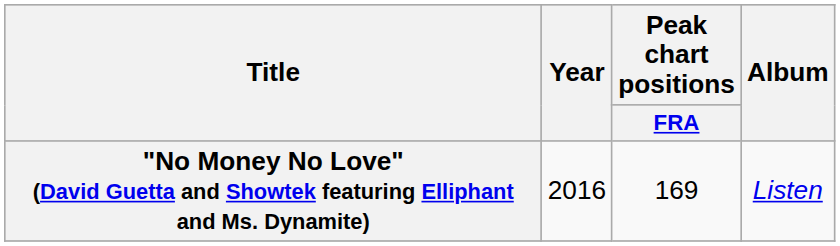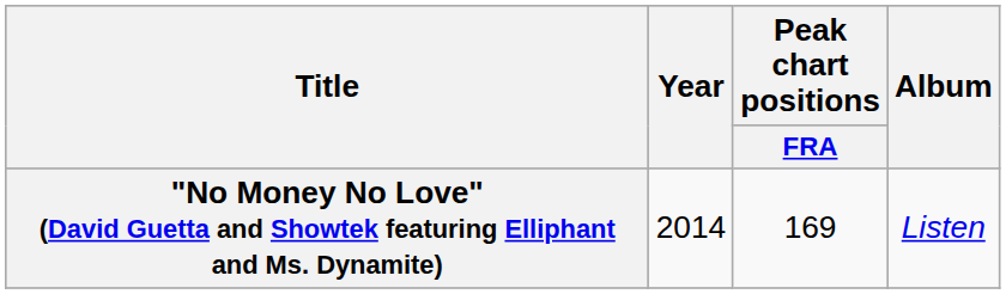row 3 | Year: 2016 -> 2014
